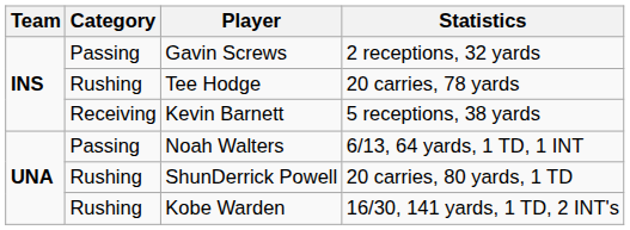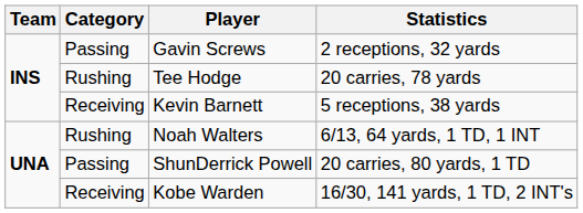Noah Walters | Category: Passing -> Rushing
ShunDerrick Powell | Category: Rushing -> Passing
Kobe Warden | Category: Rushing -> Receiving
